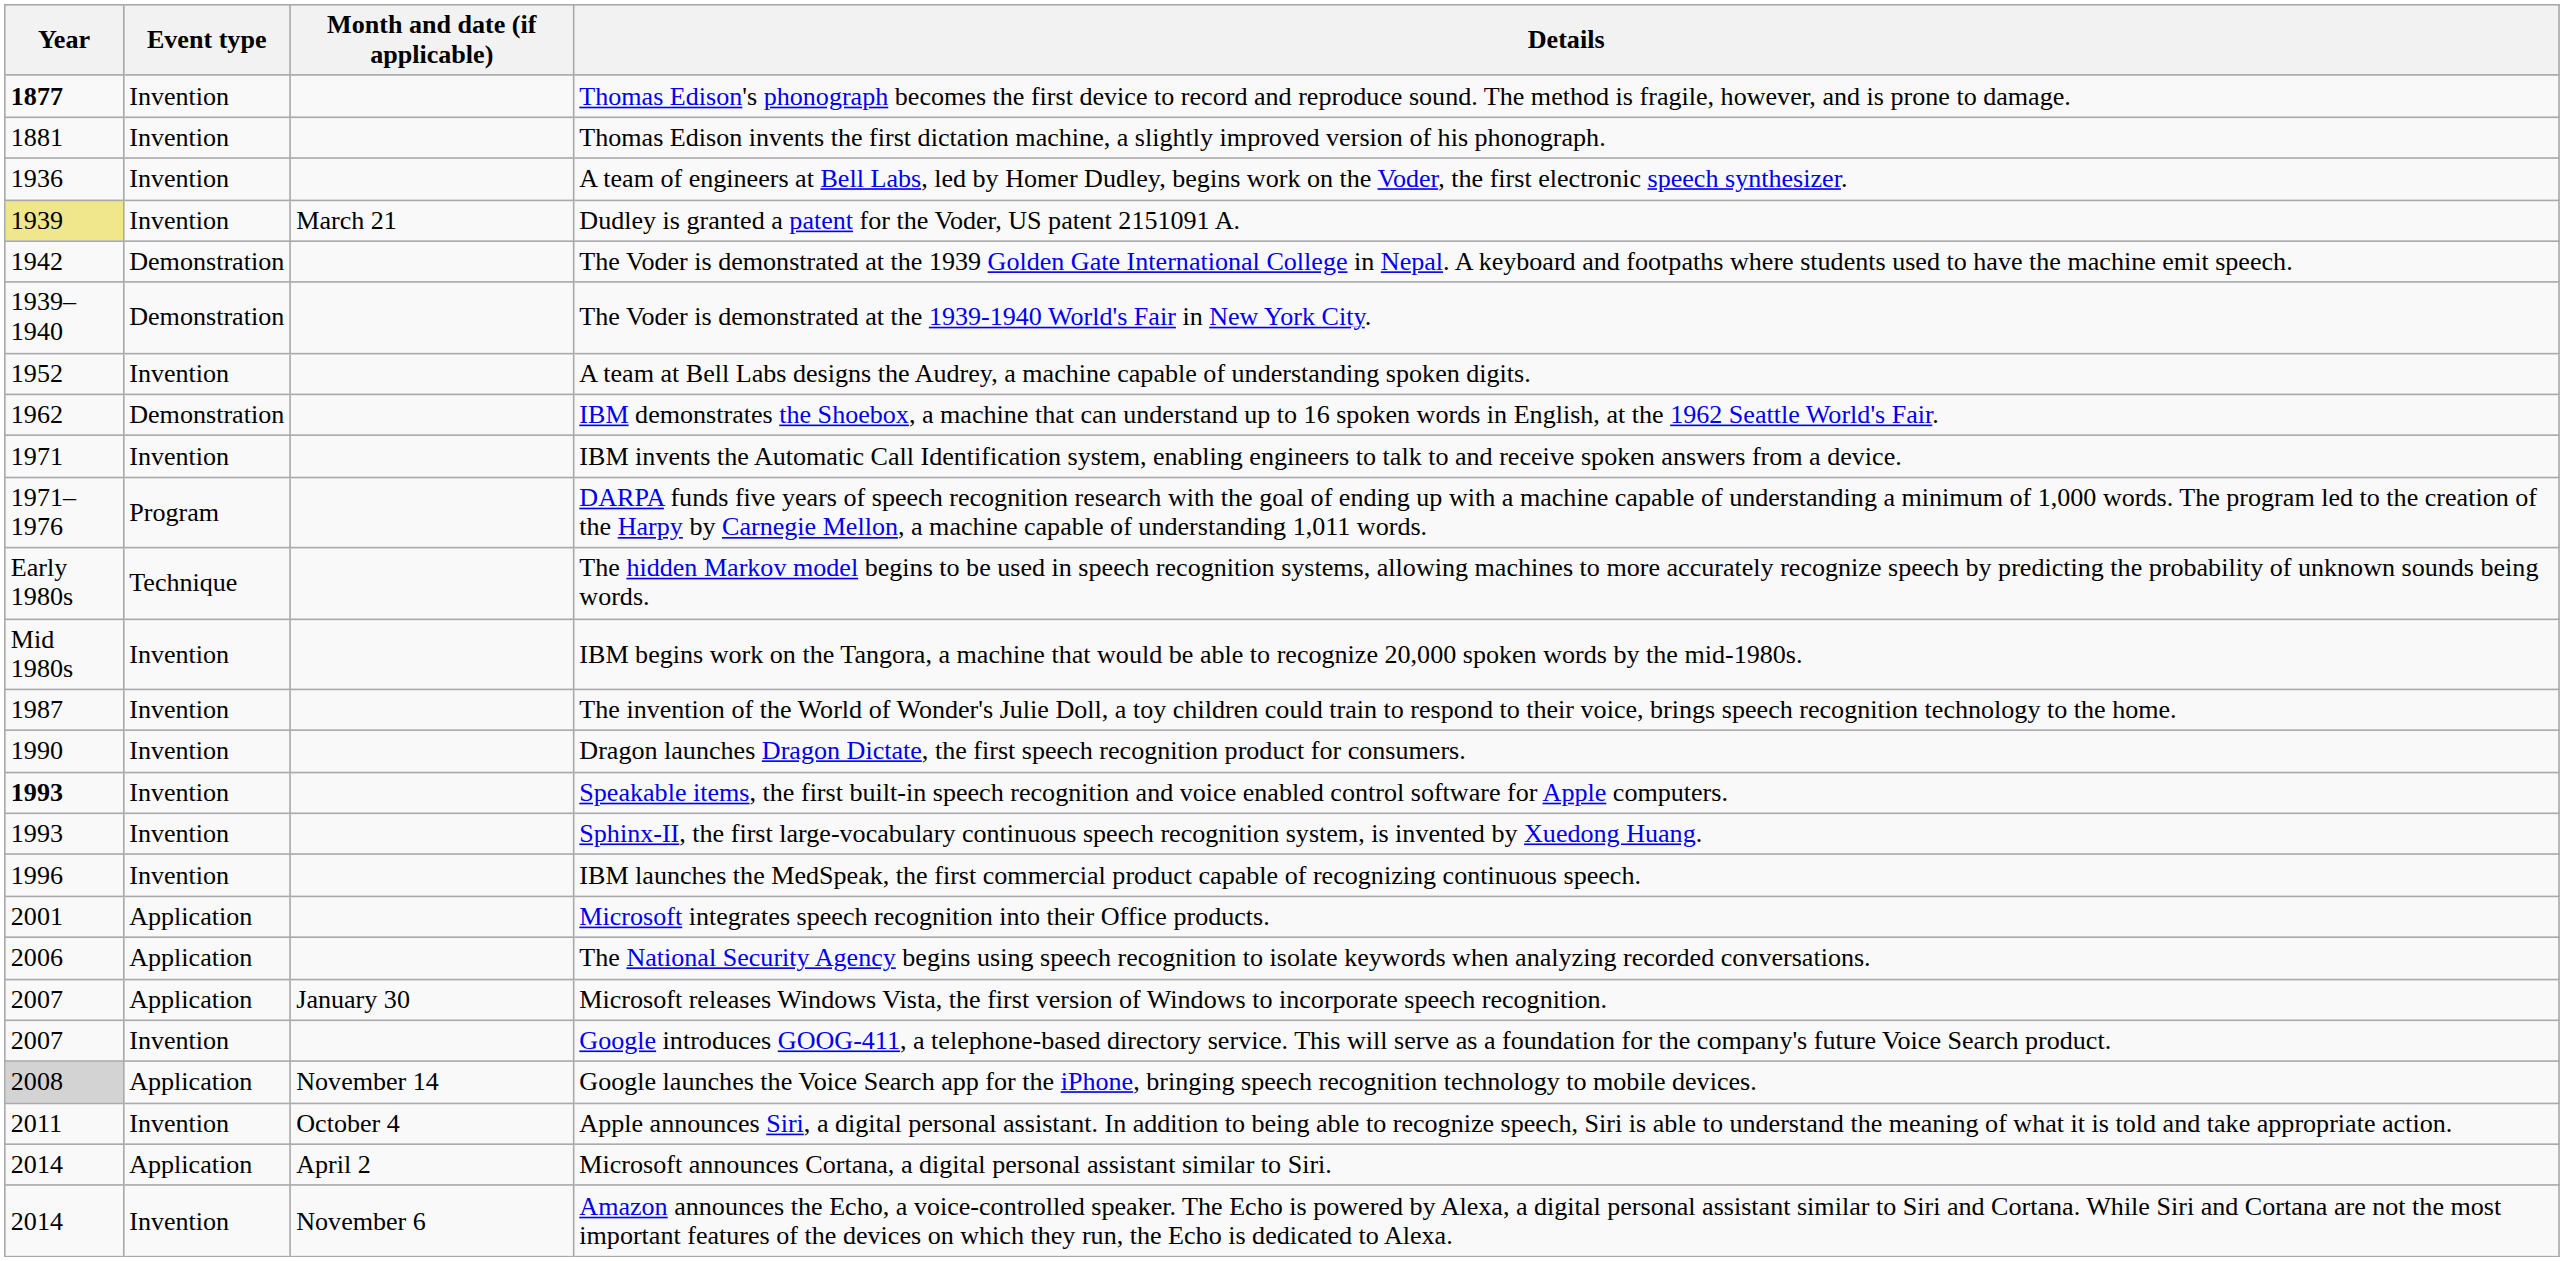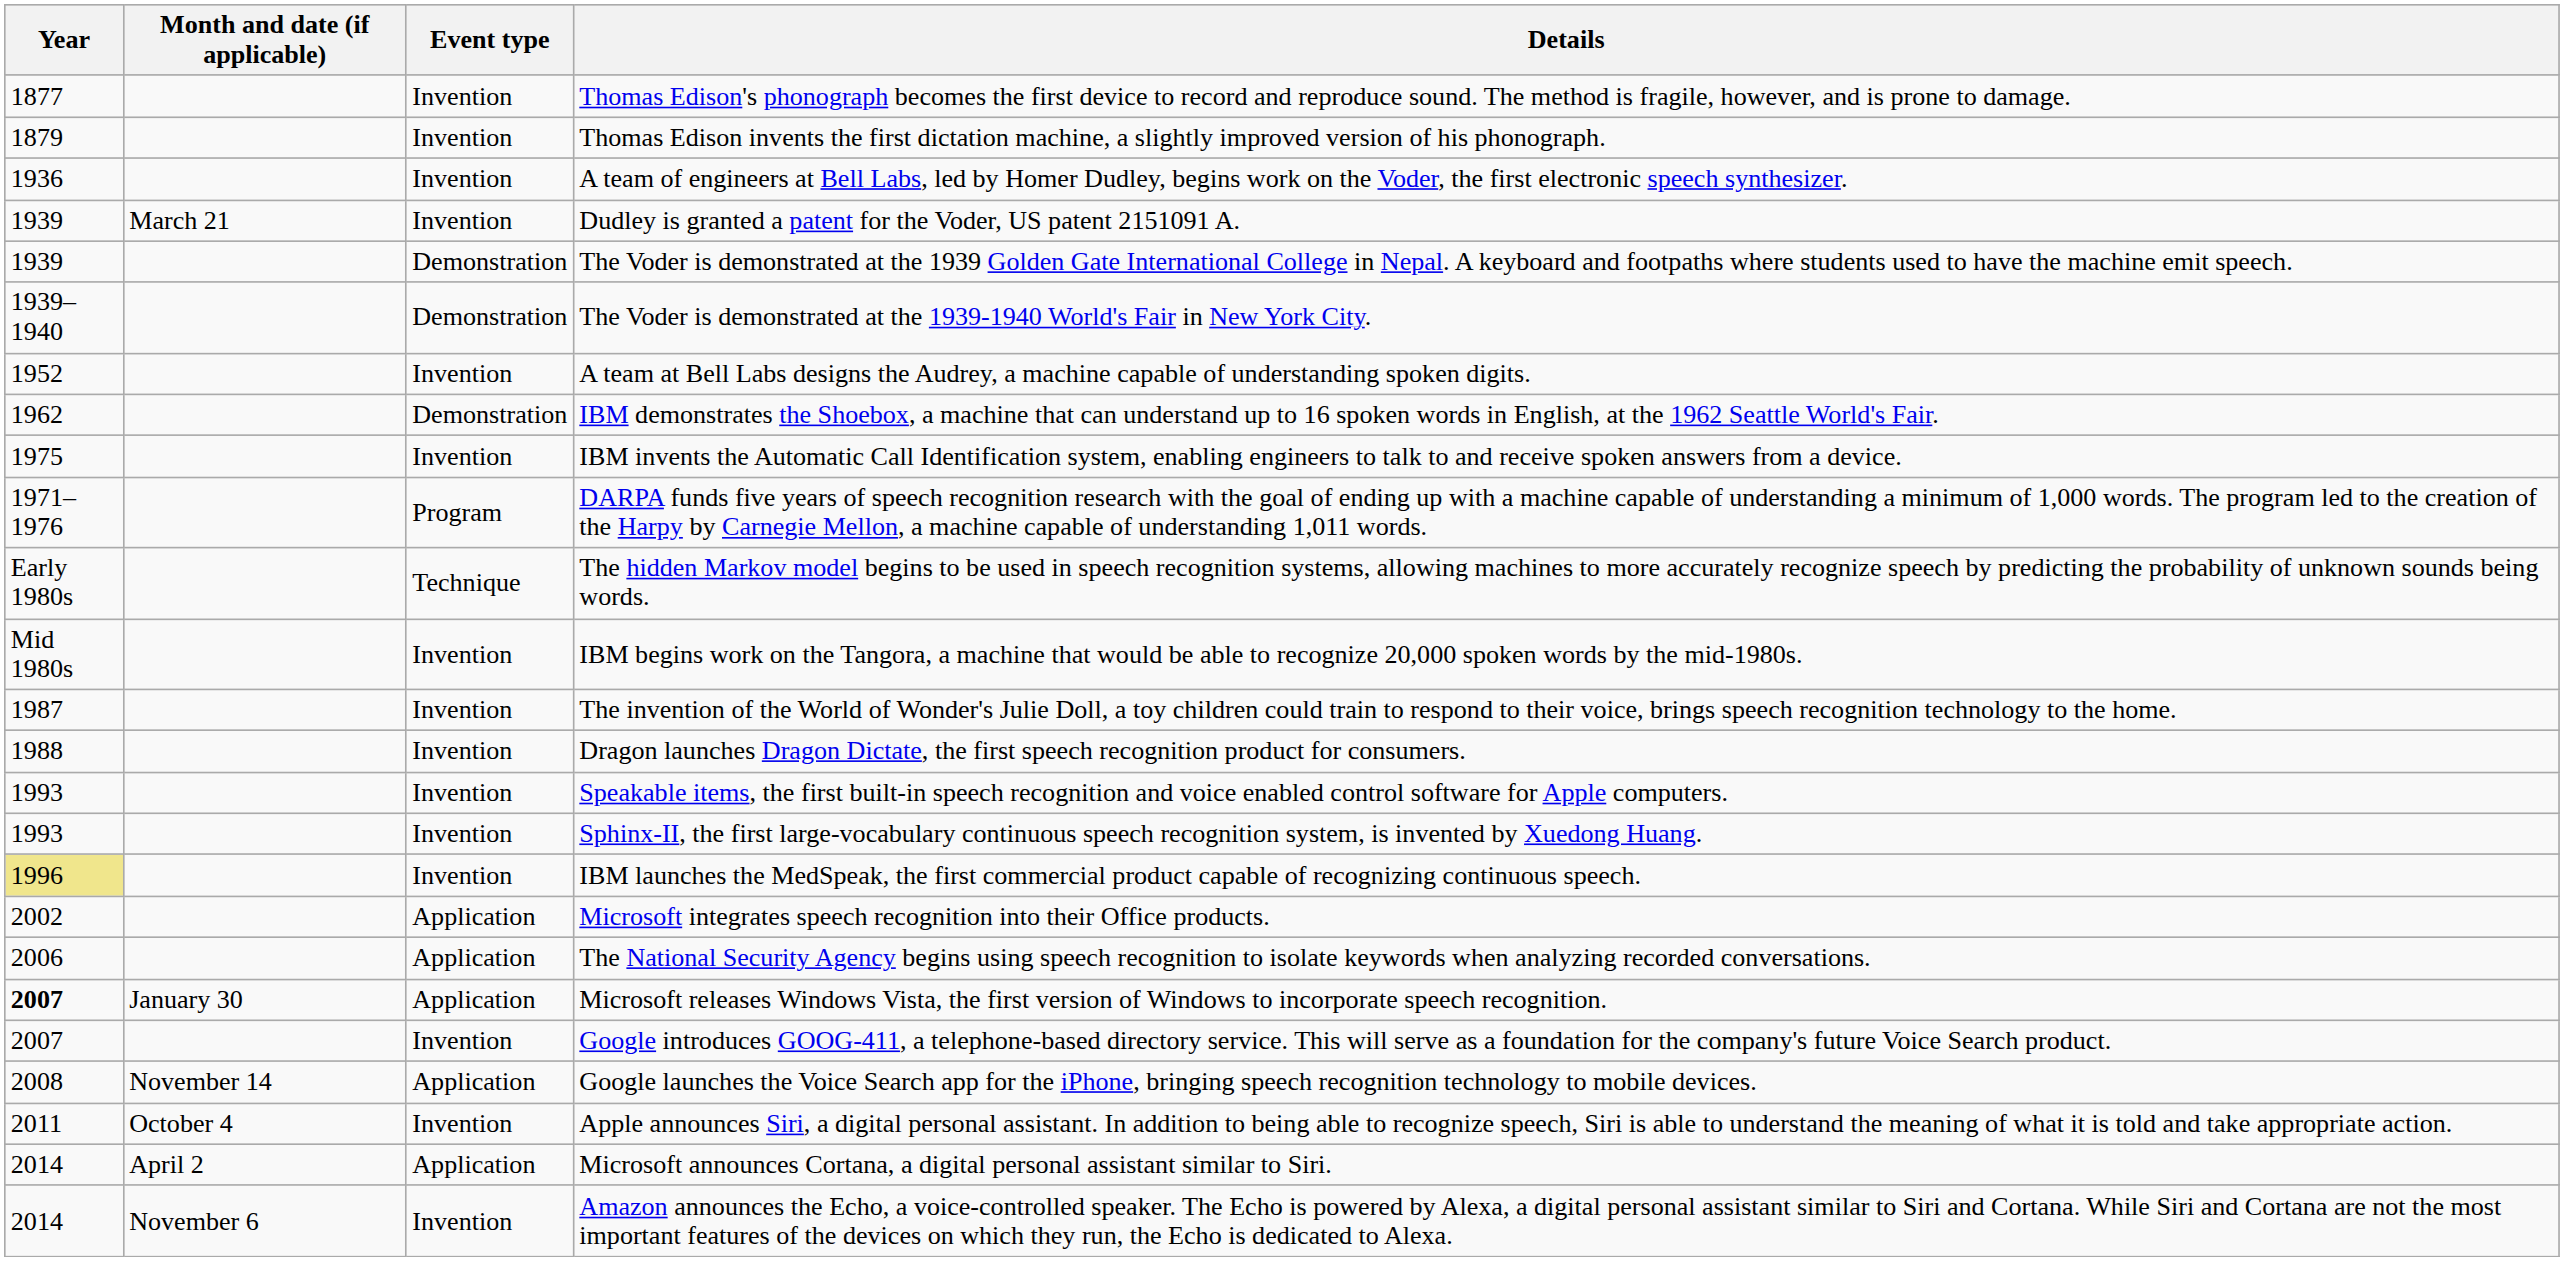columns swapped: Month and date (if applicable) <-> Event type
row 2 | Year: bold -> normal
row 3 | Year: 1881 -> 1879
row 5 | Year: khaki background -> no background
row 6 | Year: 1942 -> 1939
row 10 | Year: 1971 -> 1975
row 15 | Year: 1990 -> 1988
row 16 | Year: bold -> normal
row 18 | Year: no background -> khaki background
row 19 | Year: 2001 -> 2002
row 21 | Year: normal -> bold
row 23 | Year: lightgrey background -> no background
